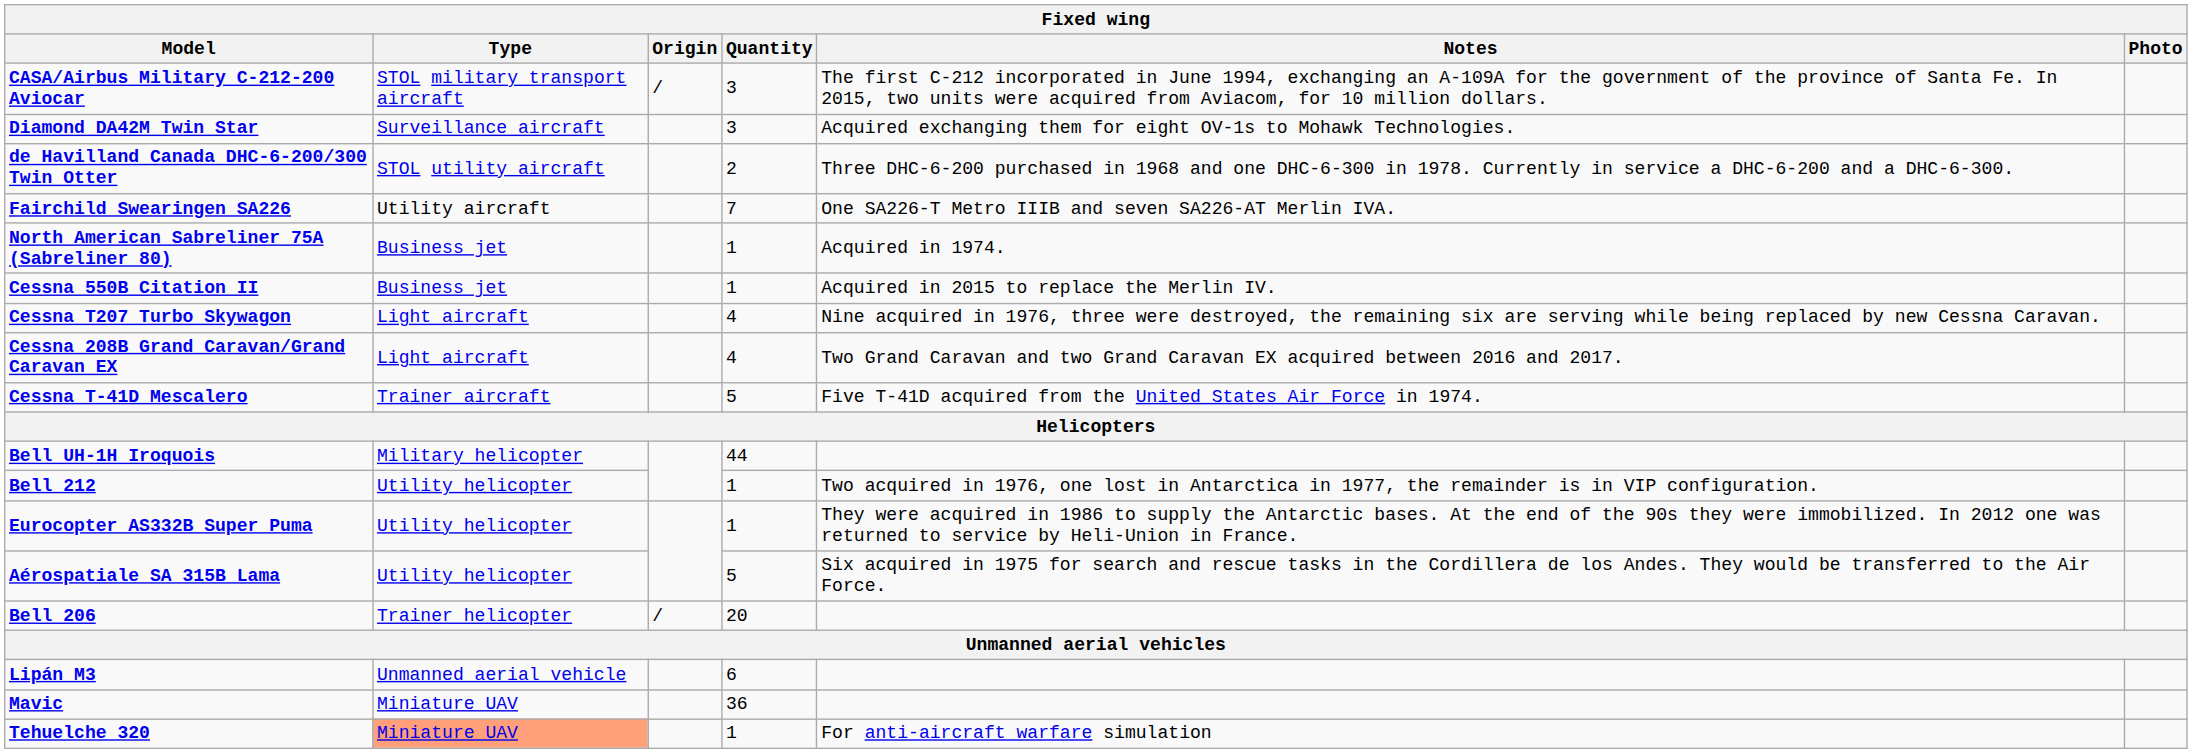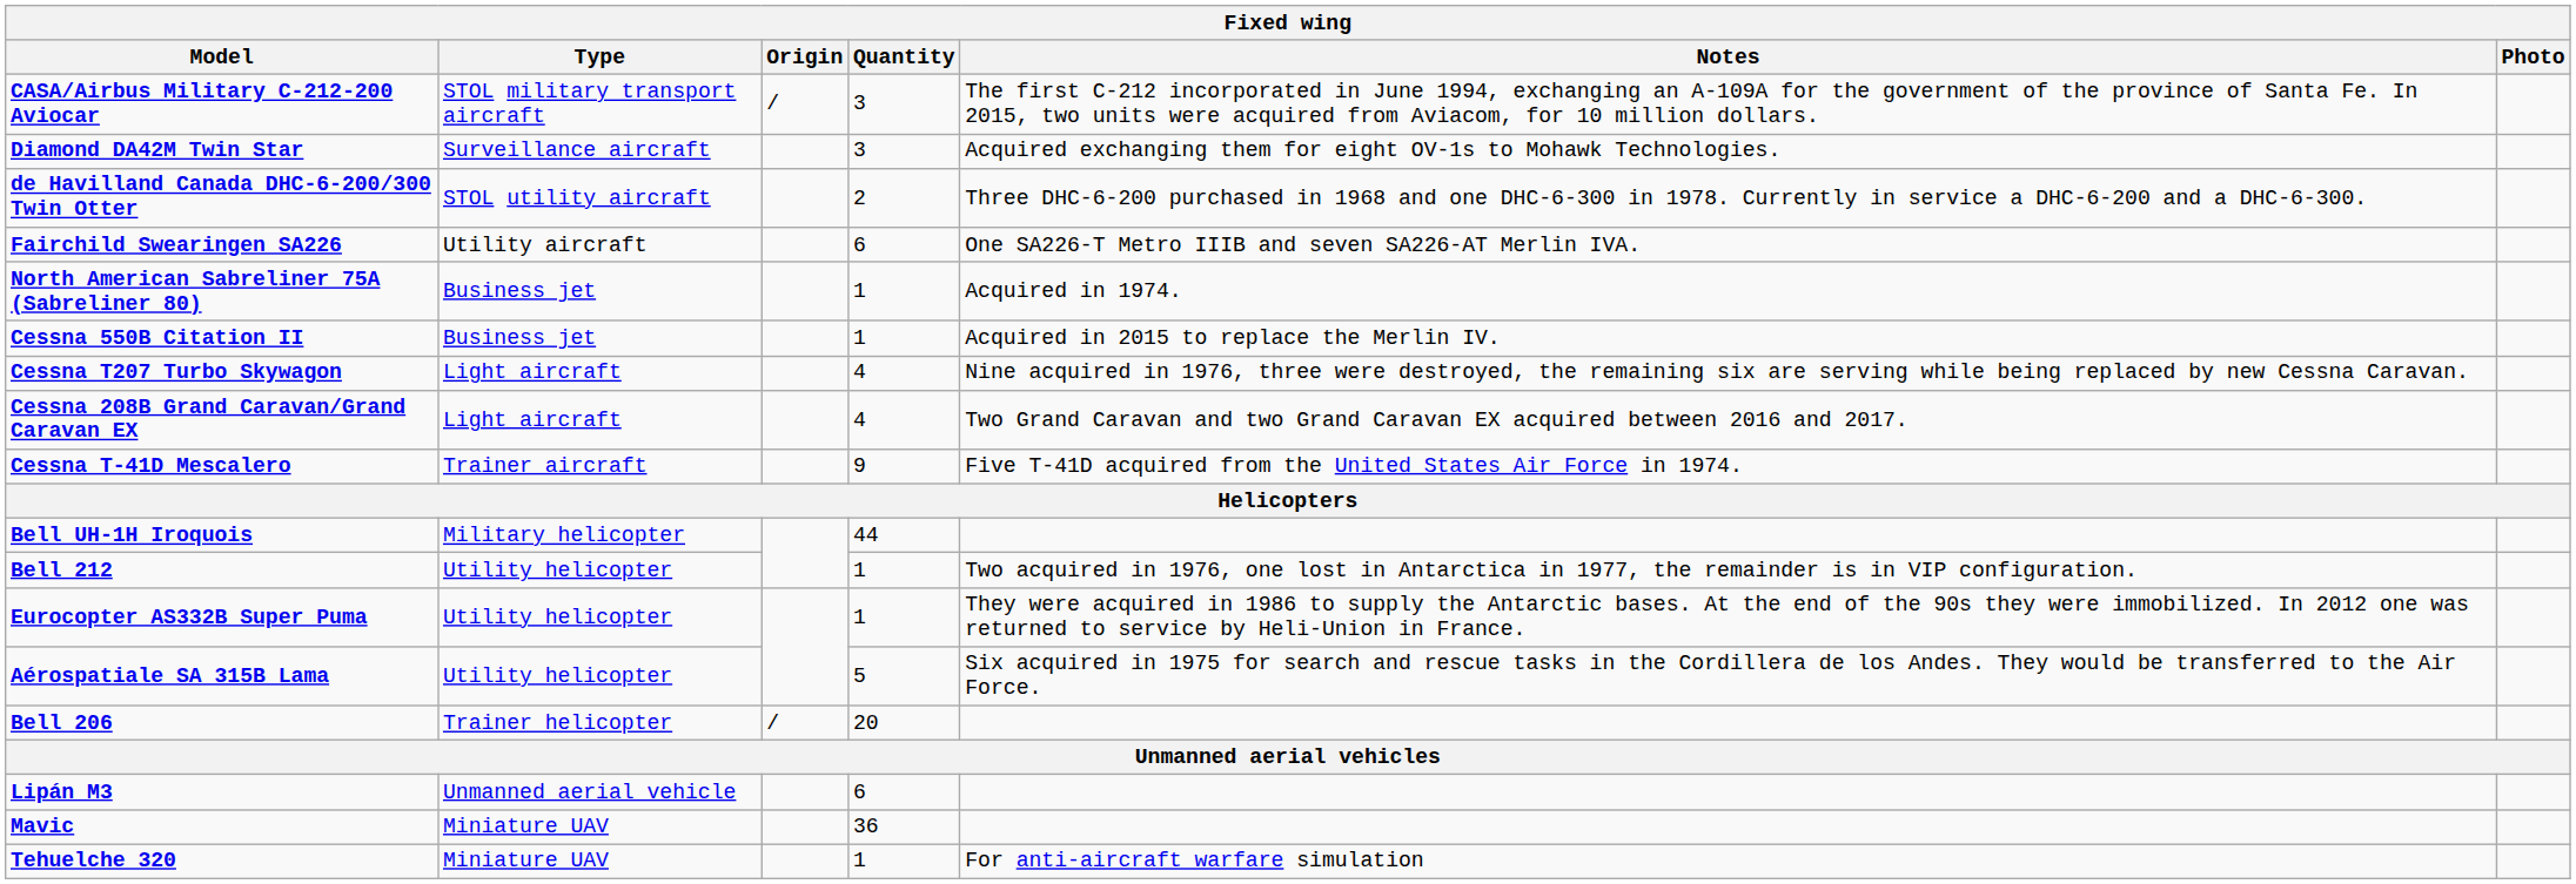Fairchild Swearingen SA226 | Quantity: 7 -> 6
Cessna T-41D Mescalero | Quantity: 5 -> 9
Tehuelche 320 | Type: lightsalmon background -> no background
